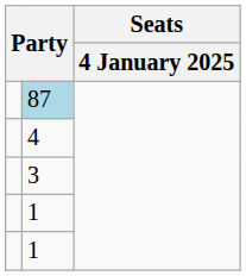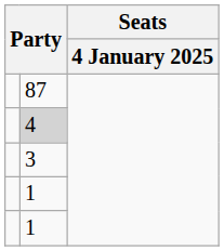87 | column 2: lightblue background -> no background
4 | column 2: no background -> lightgrey background
